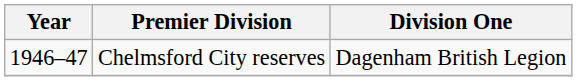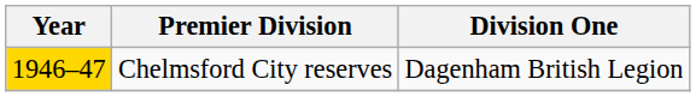Chelmsford City reserves | Year: no background -> gold background
